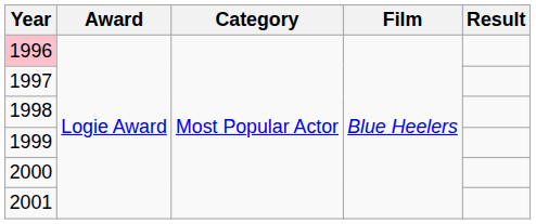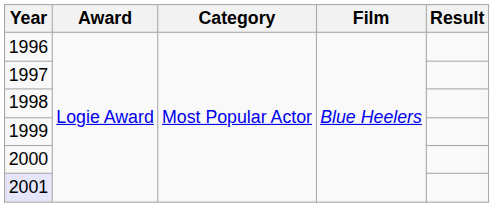1996 | Year: pink background -> no background
2001 | Year: no background -> lavender background
